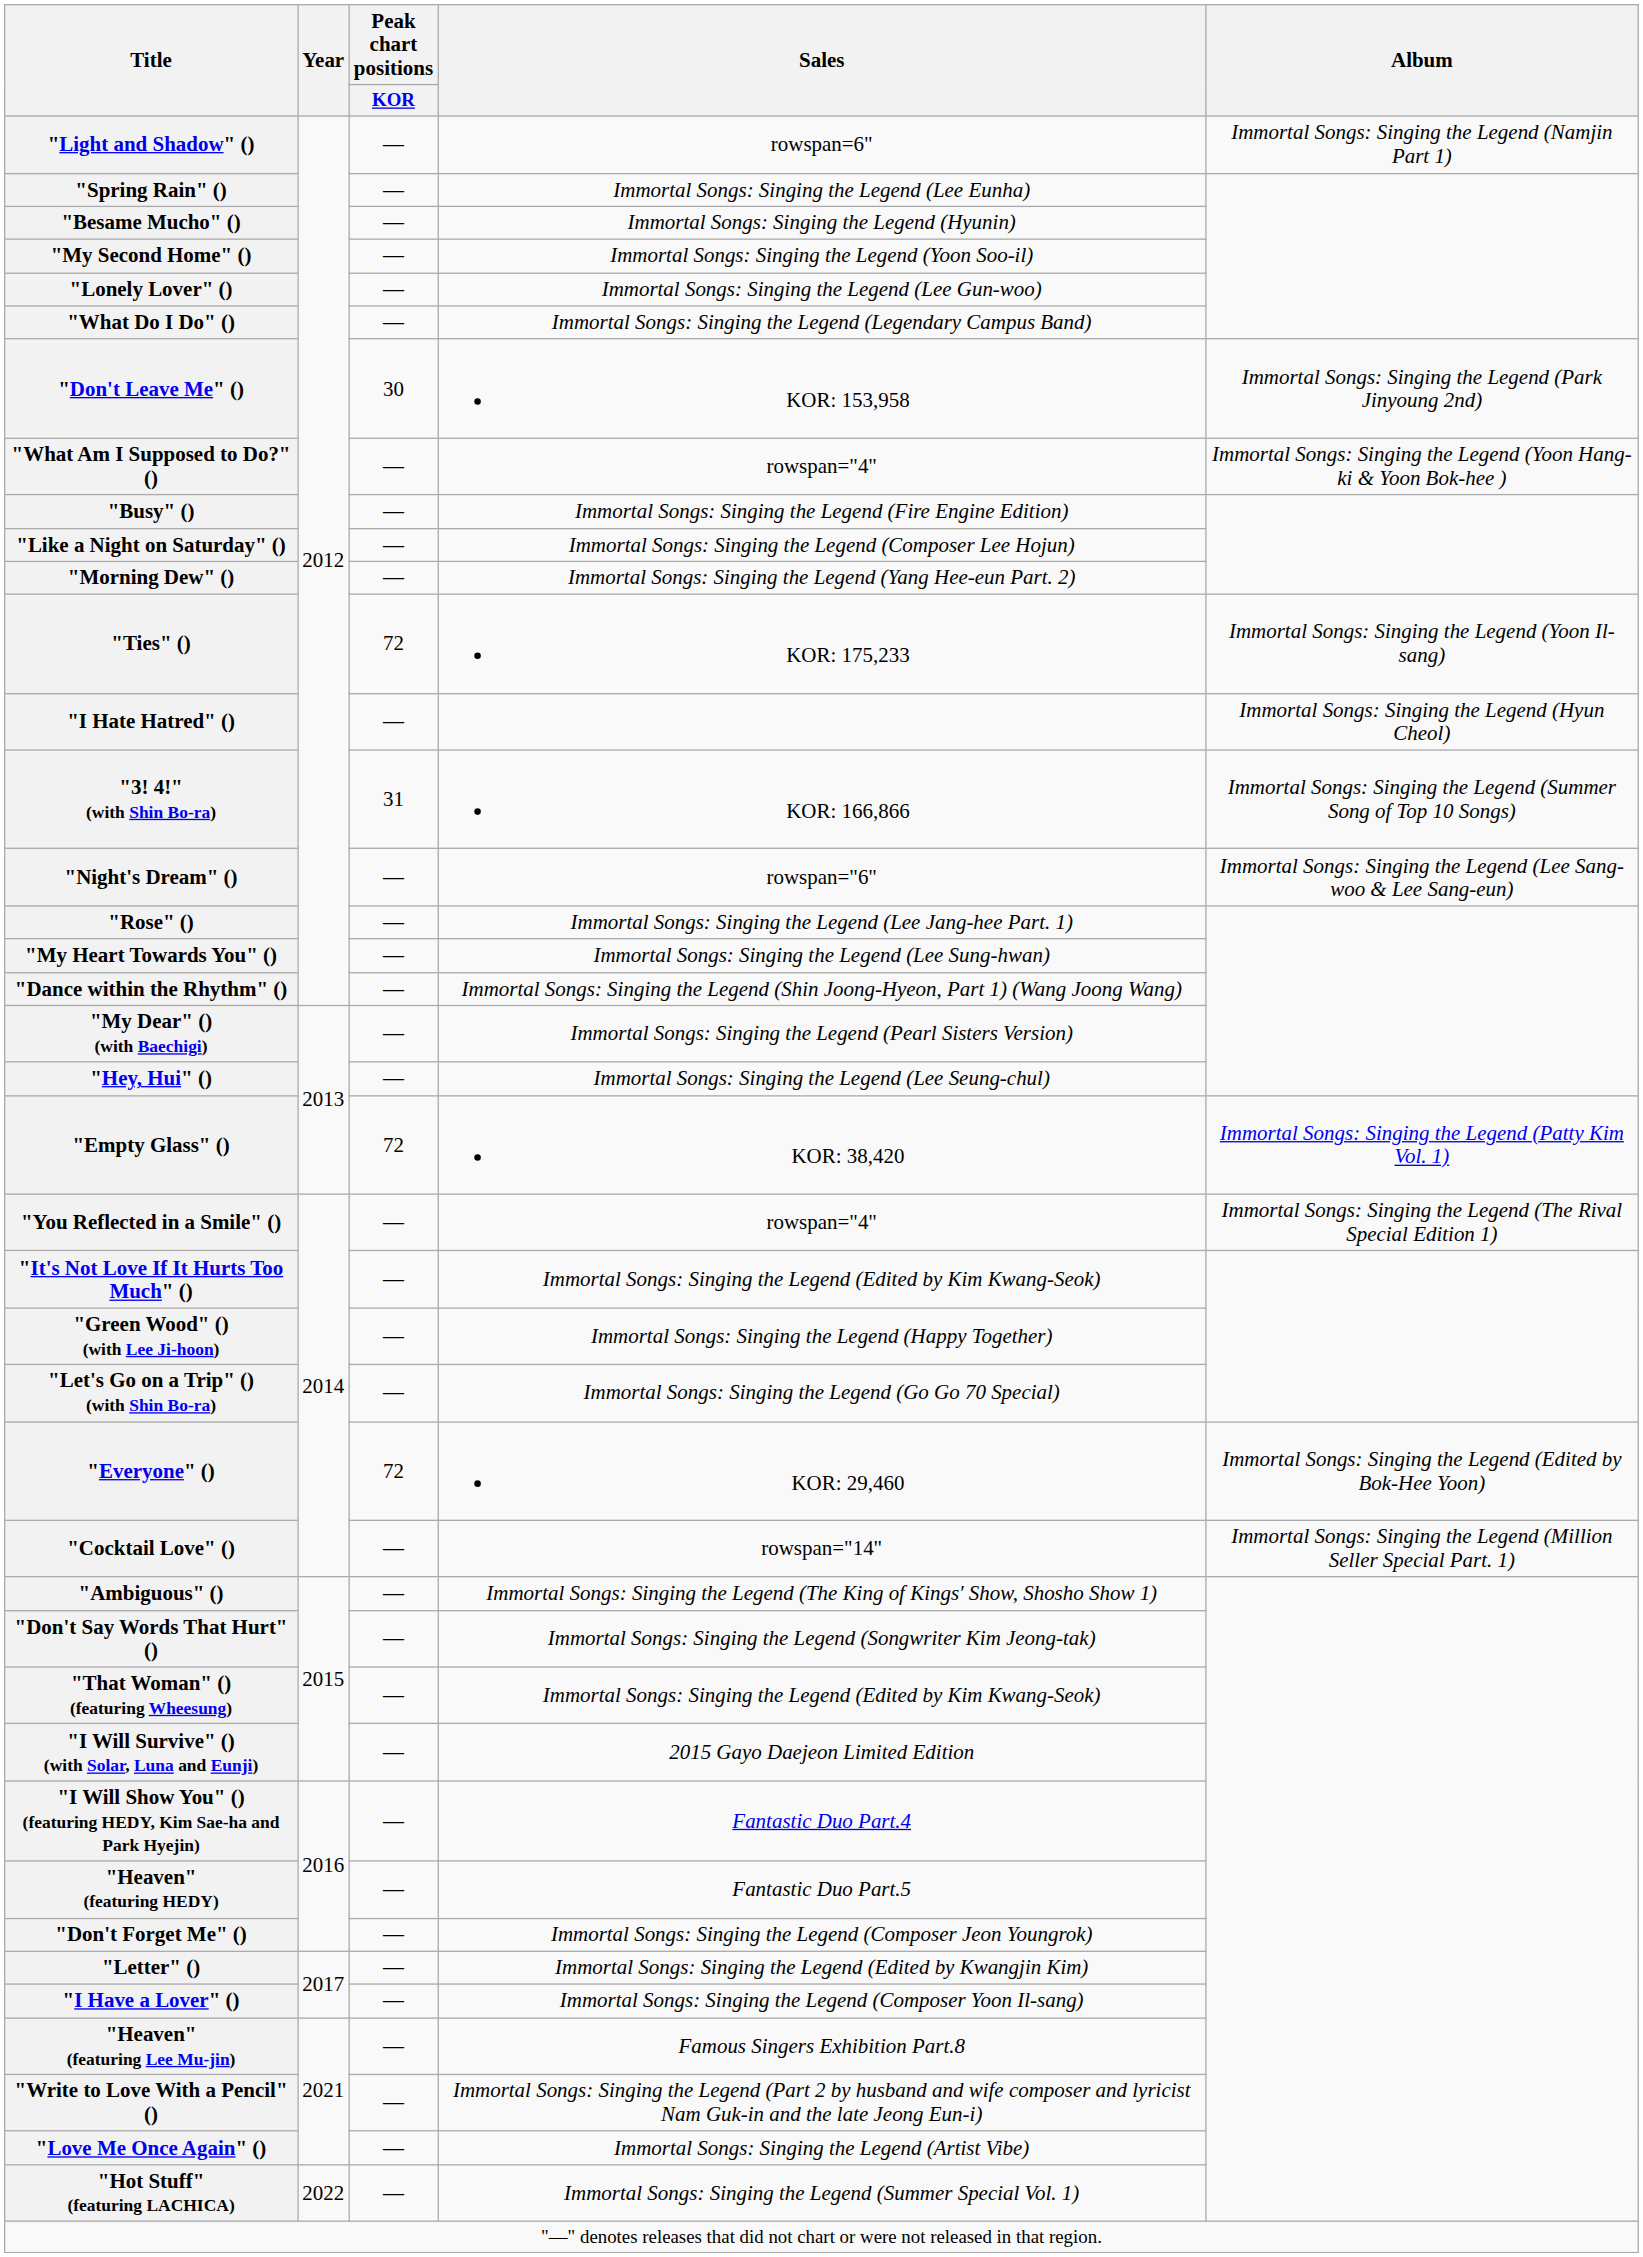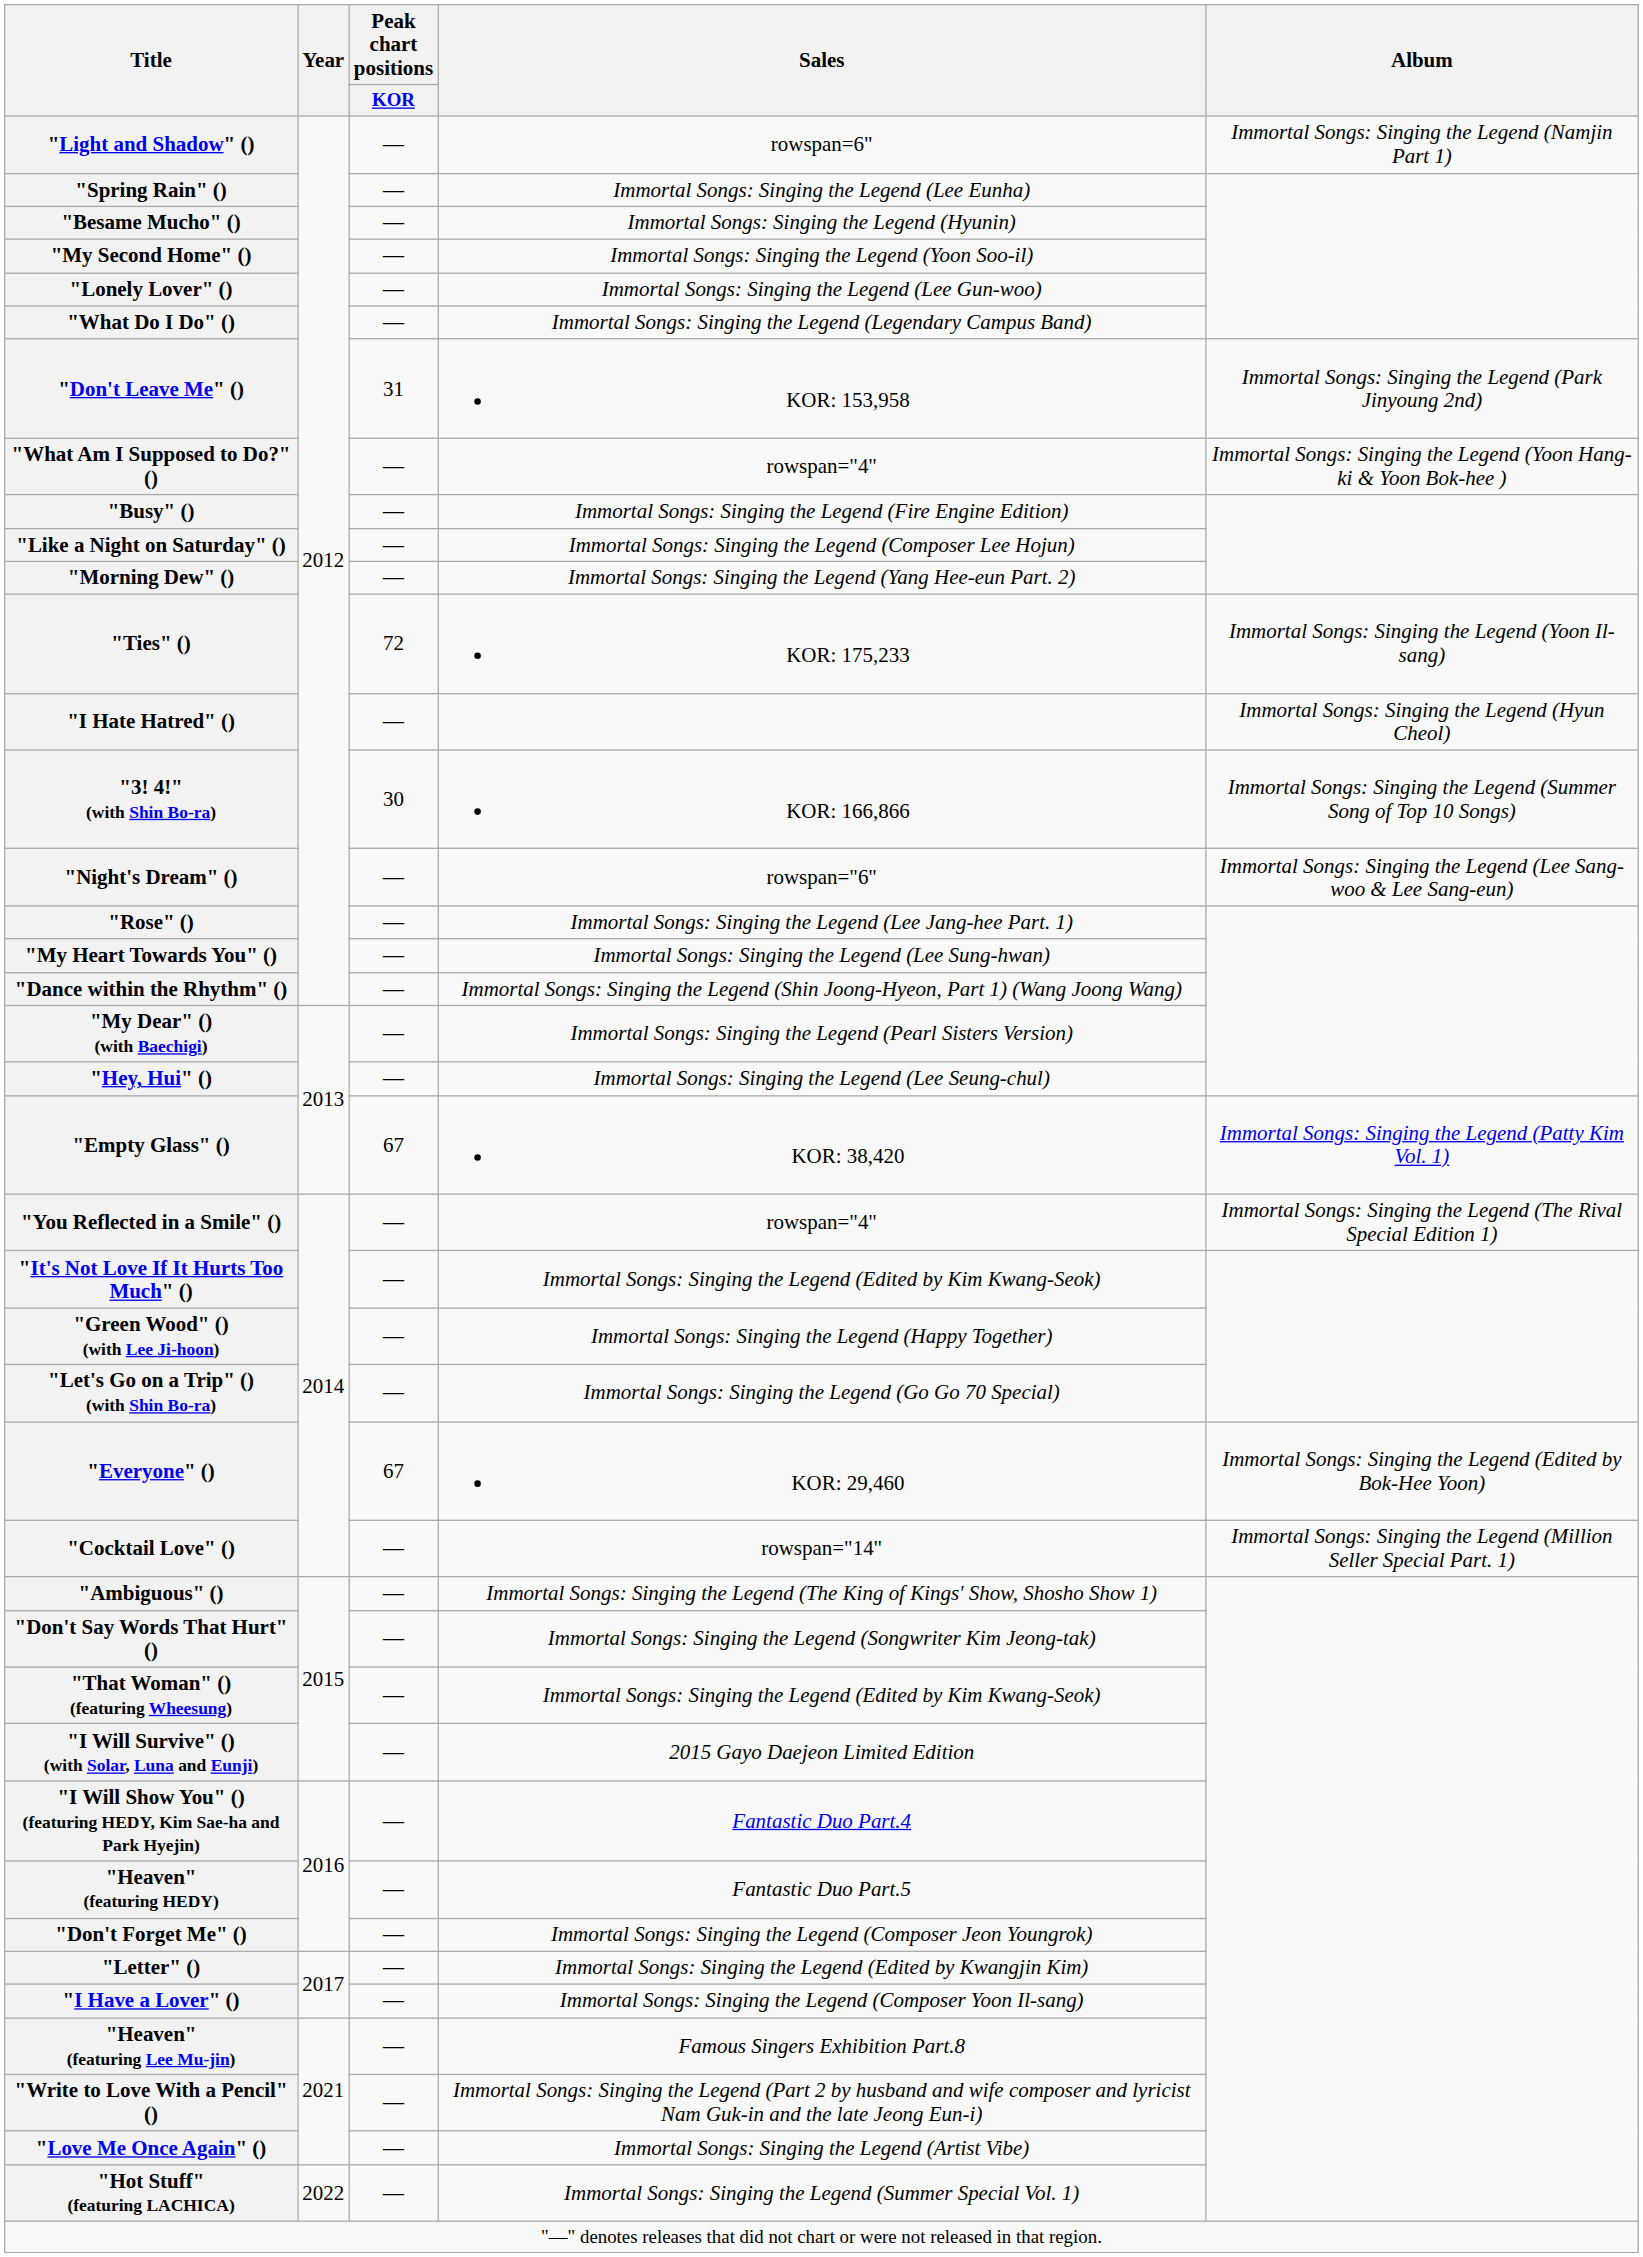"Don't Leave Me" () | Peak chart positions / KOR: 30 -> 31
"3! 4!" (with Shin Bo-ra) | Peak chart positions / KOR: 31 -> 30
"Empty Glass" () | Peak chart positions / KOR: 72 -> 67
"Everyone" () | Peak chart positions / KOR: 72 -> 67
